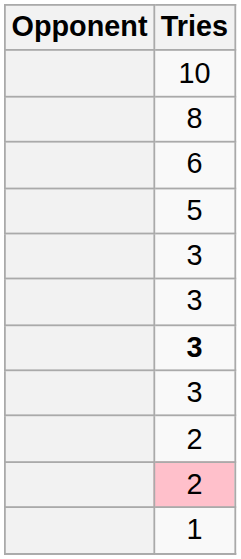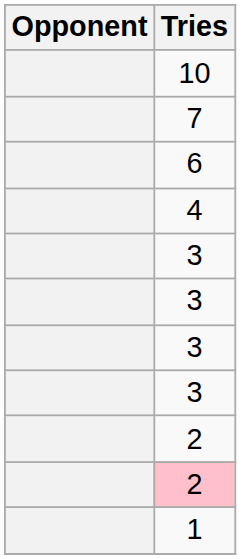row 3 | Tries: 8 -> 7
row 5 | Tries: 5 -> 4
row 8 | Tries: bold -> normal
